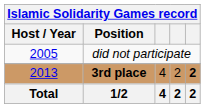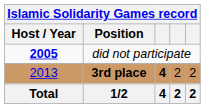did not participate | Host / Year: normal -> bold
3rd place | column 3: normal -> bold
3rd place | column 5: bold -> normal
